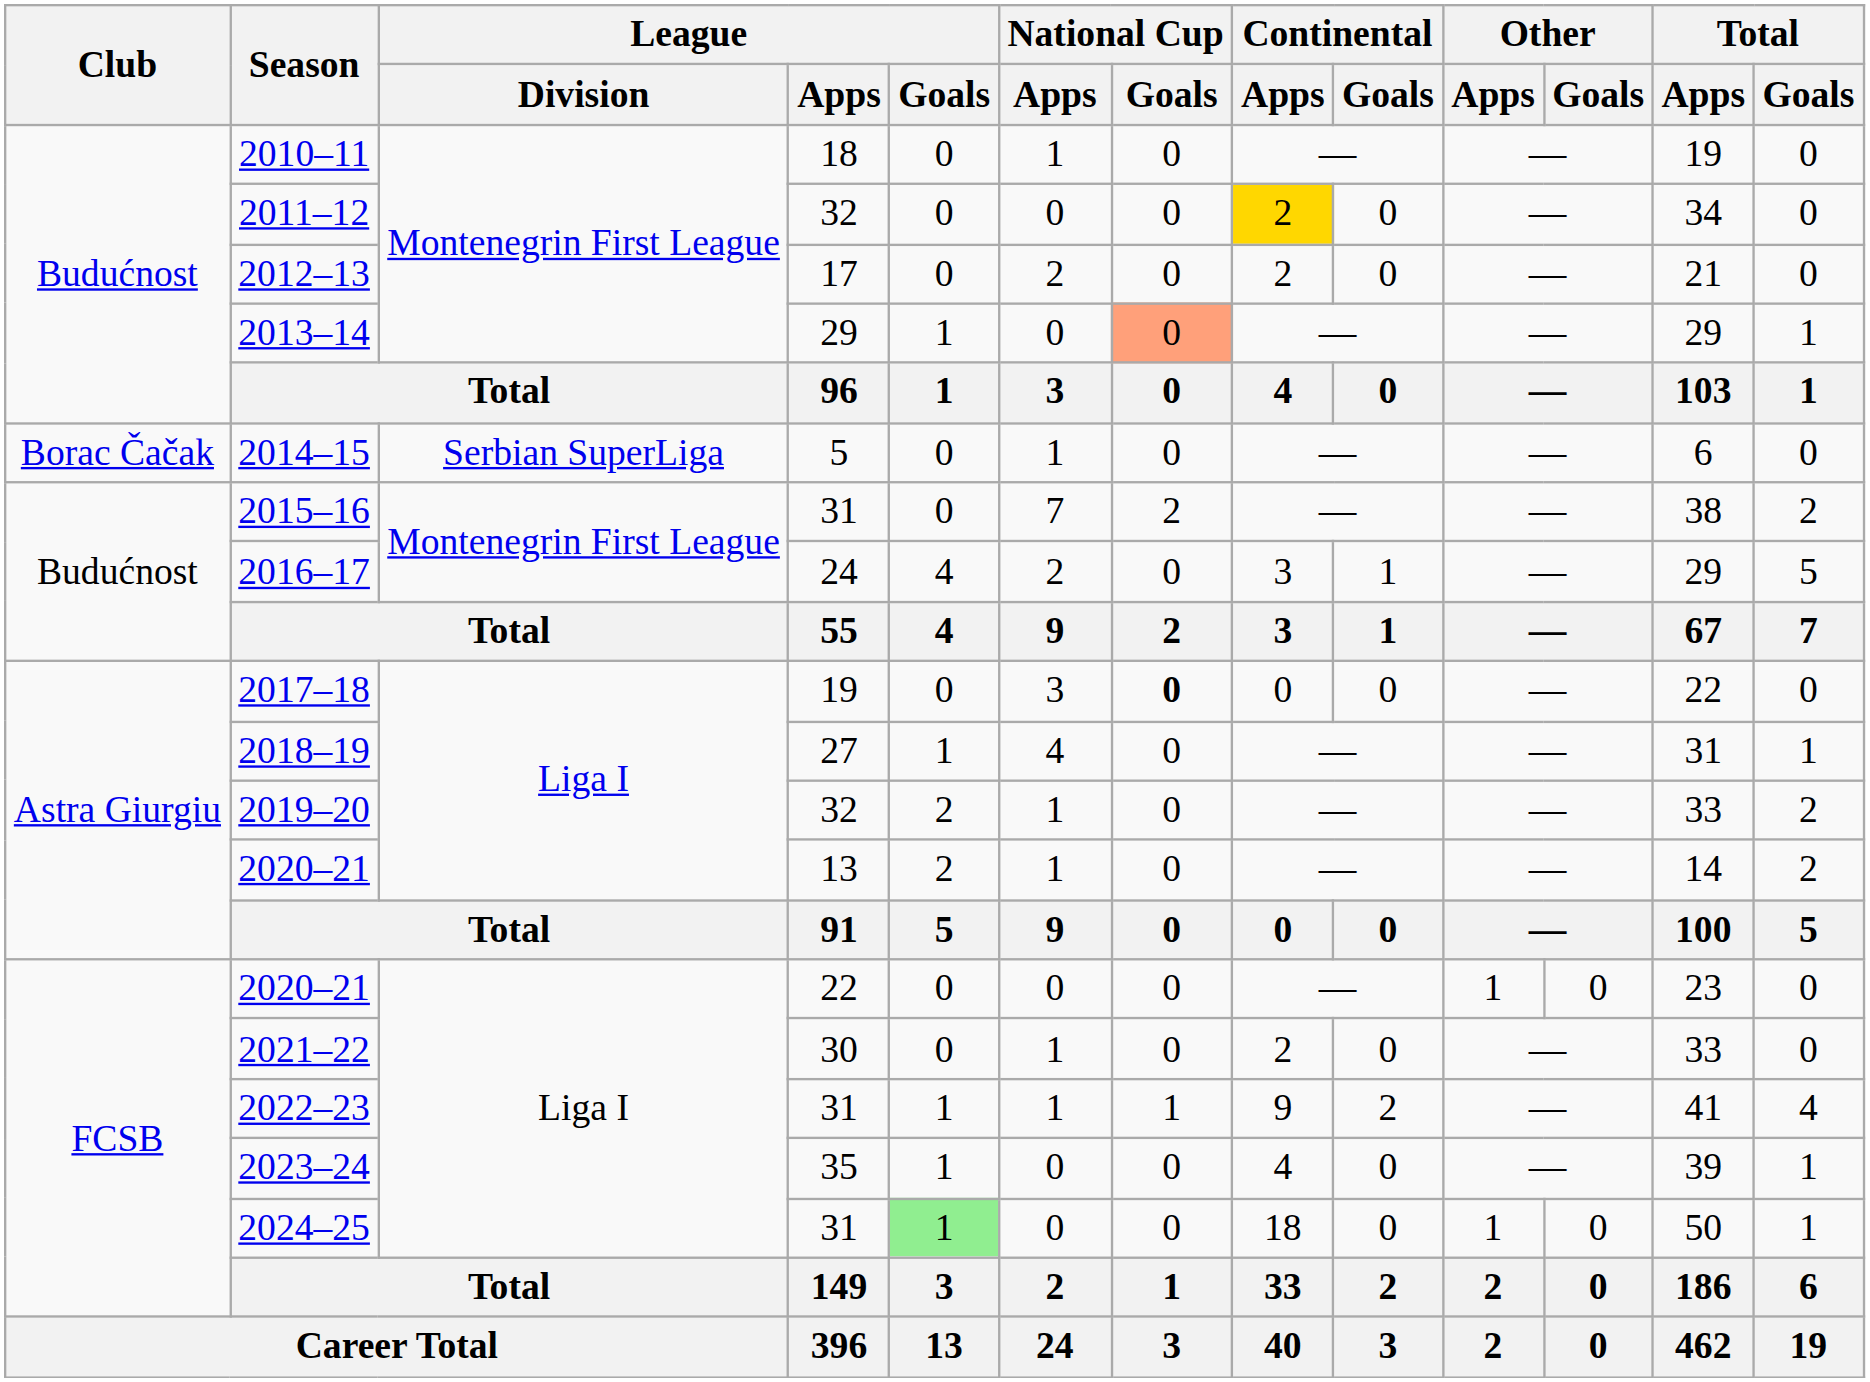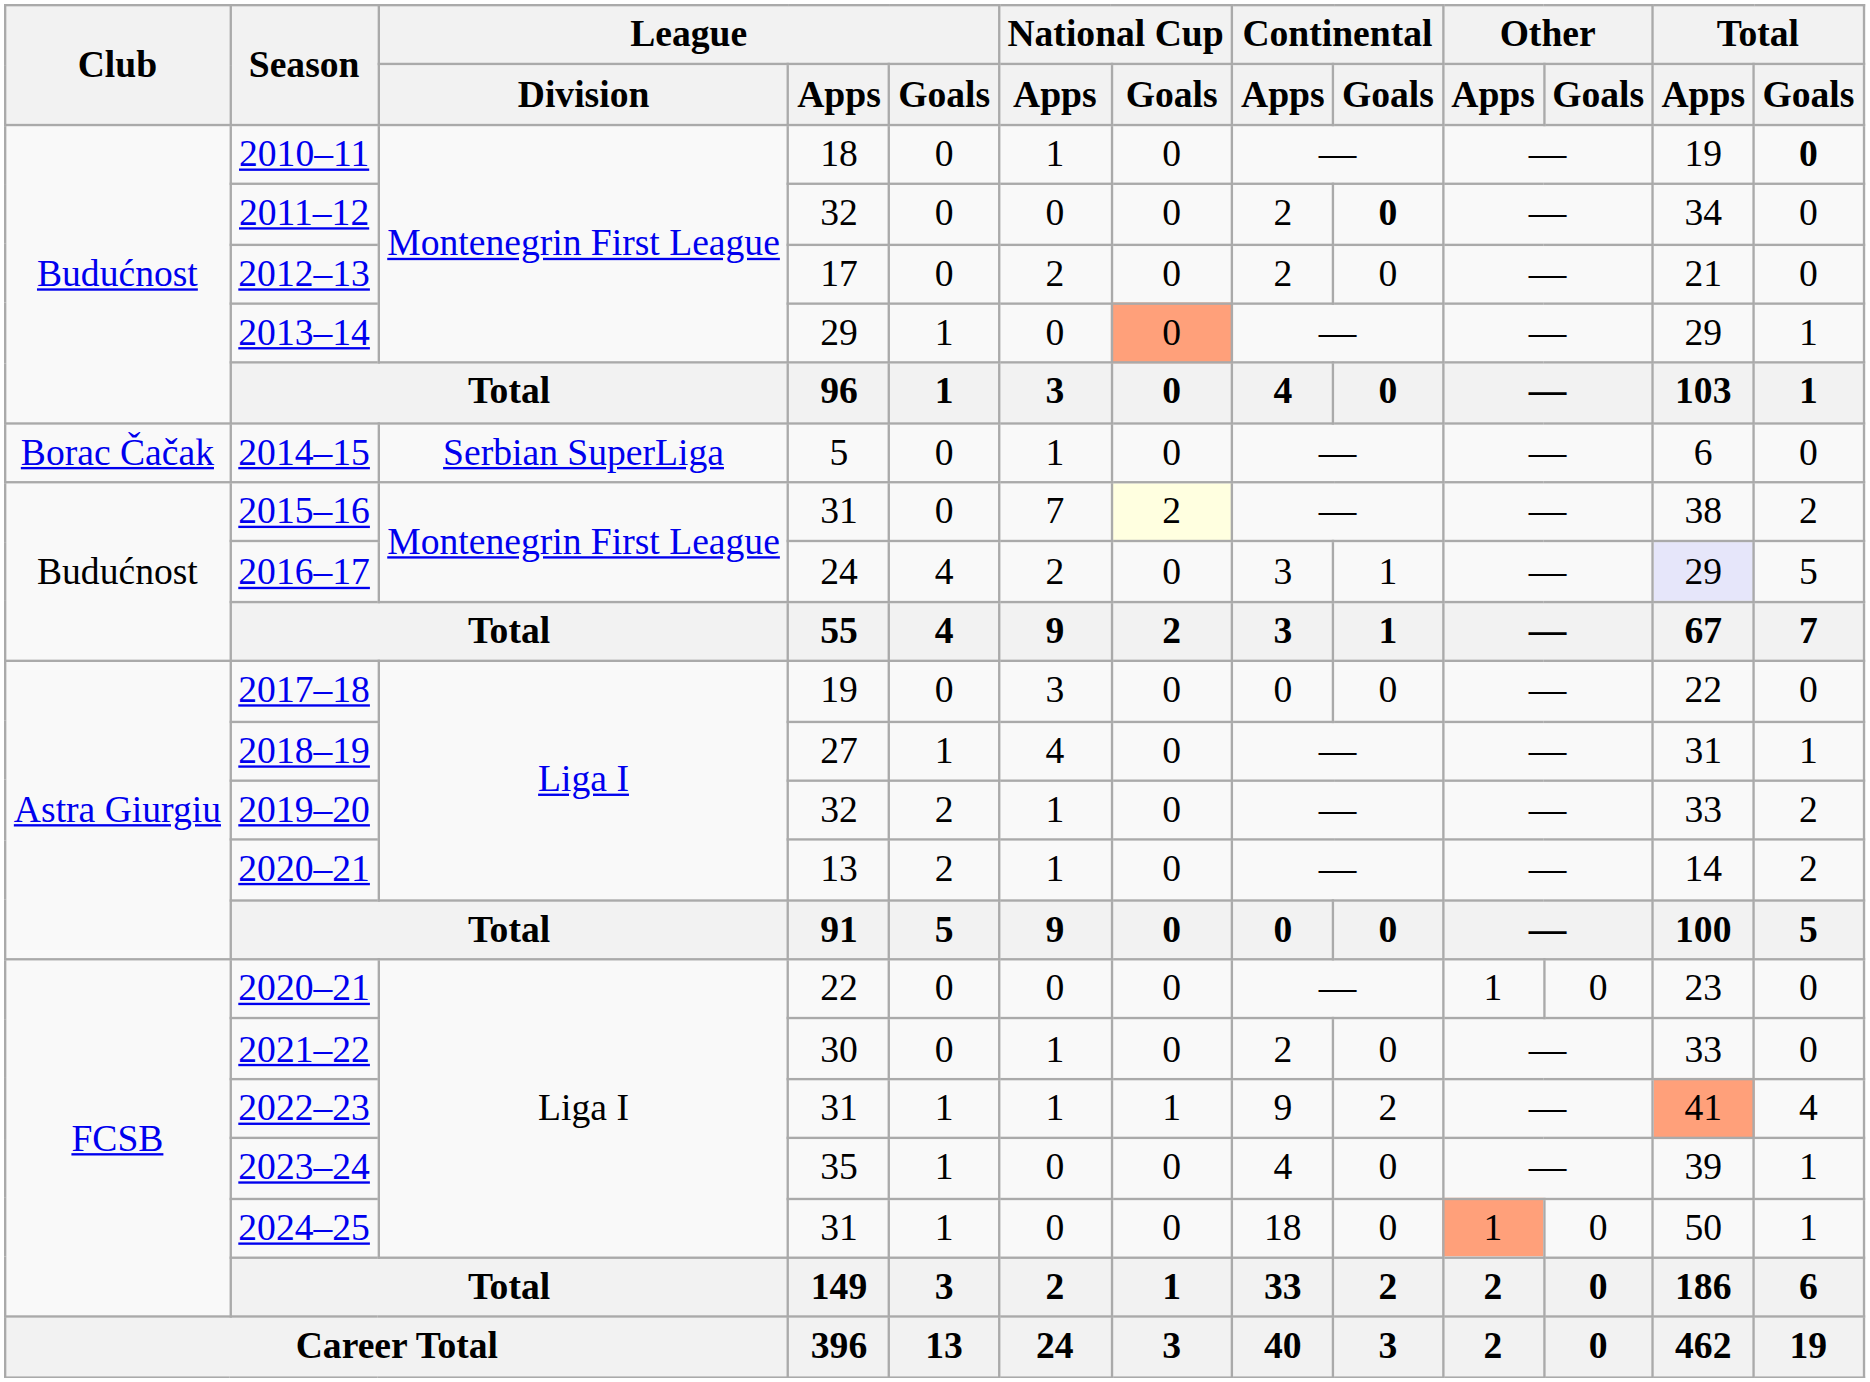2010–11 | Total / Goals: normal -> bold
2011–12 | Continental / Apps: gold background -> no background
2011–12 | Continental / Goals: normal -> bold
2015–16 | National Cup / Goals: no background -> lightyellow background
2016–17 | Total / Apps: no background -> lavender background
2017–18 | National Cup / Goals: bold -> normal
2022–23 | Total / Apps: no background -> lightsalmon background
2024–25 | League / Goals: lightgreen background -> no background
2024–25 | Other / Apps: no background -> lightsalmon background
